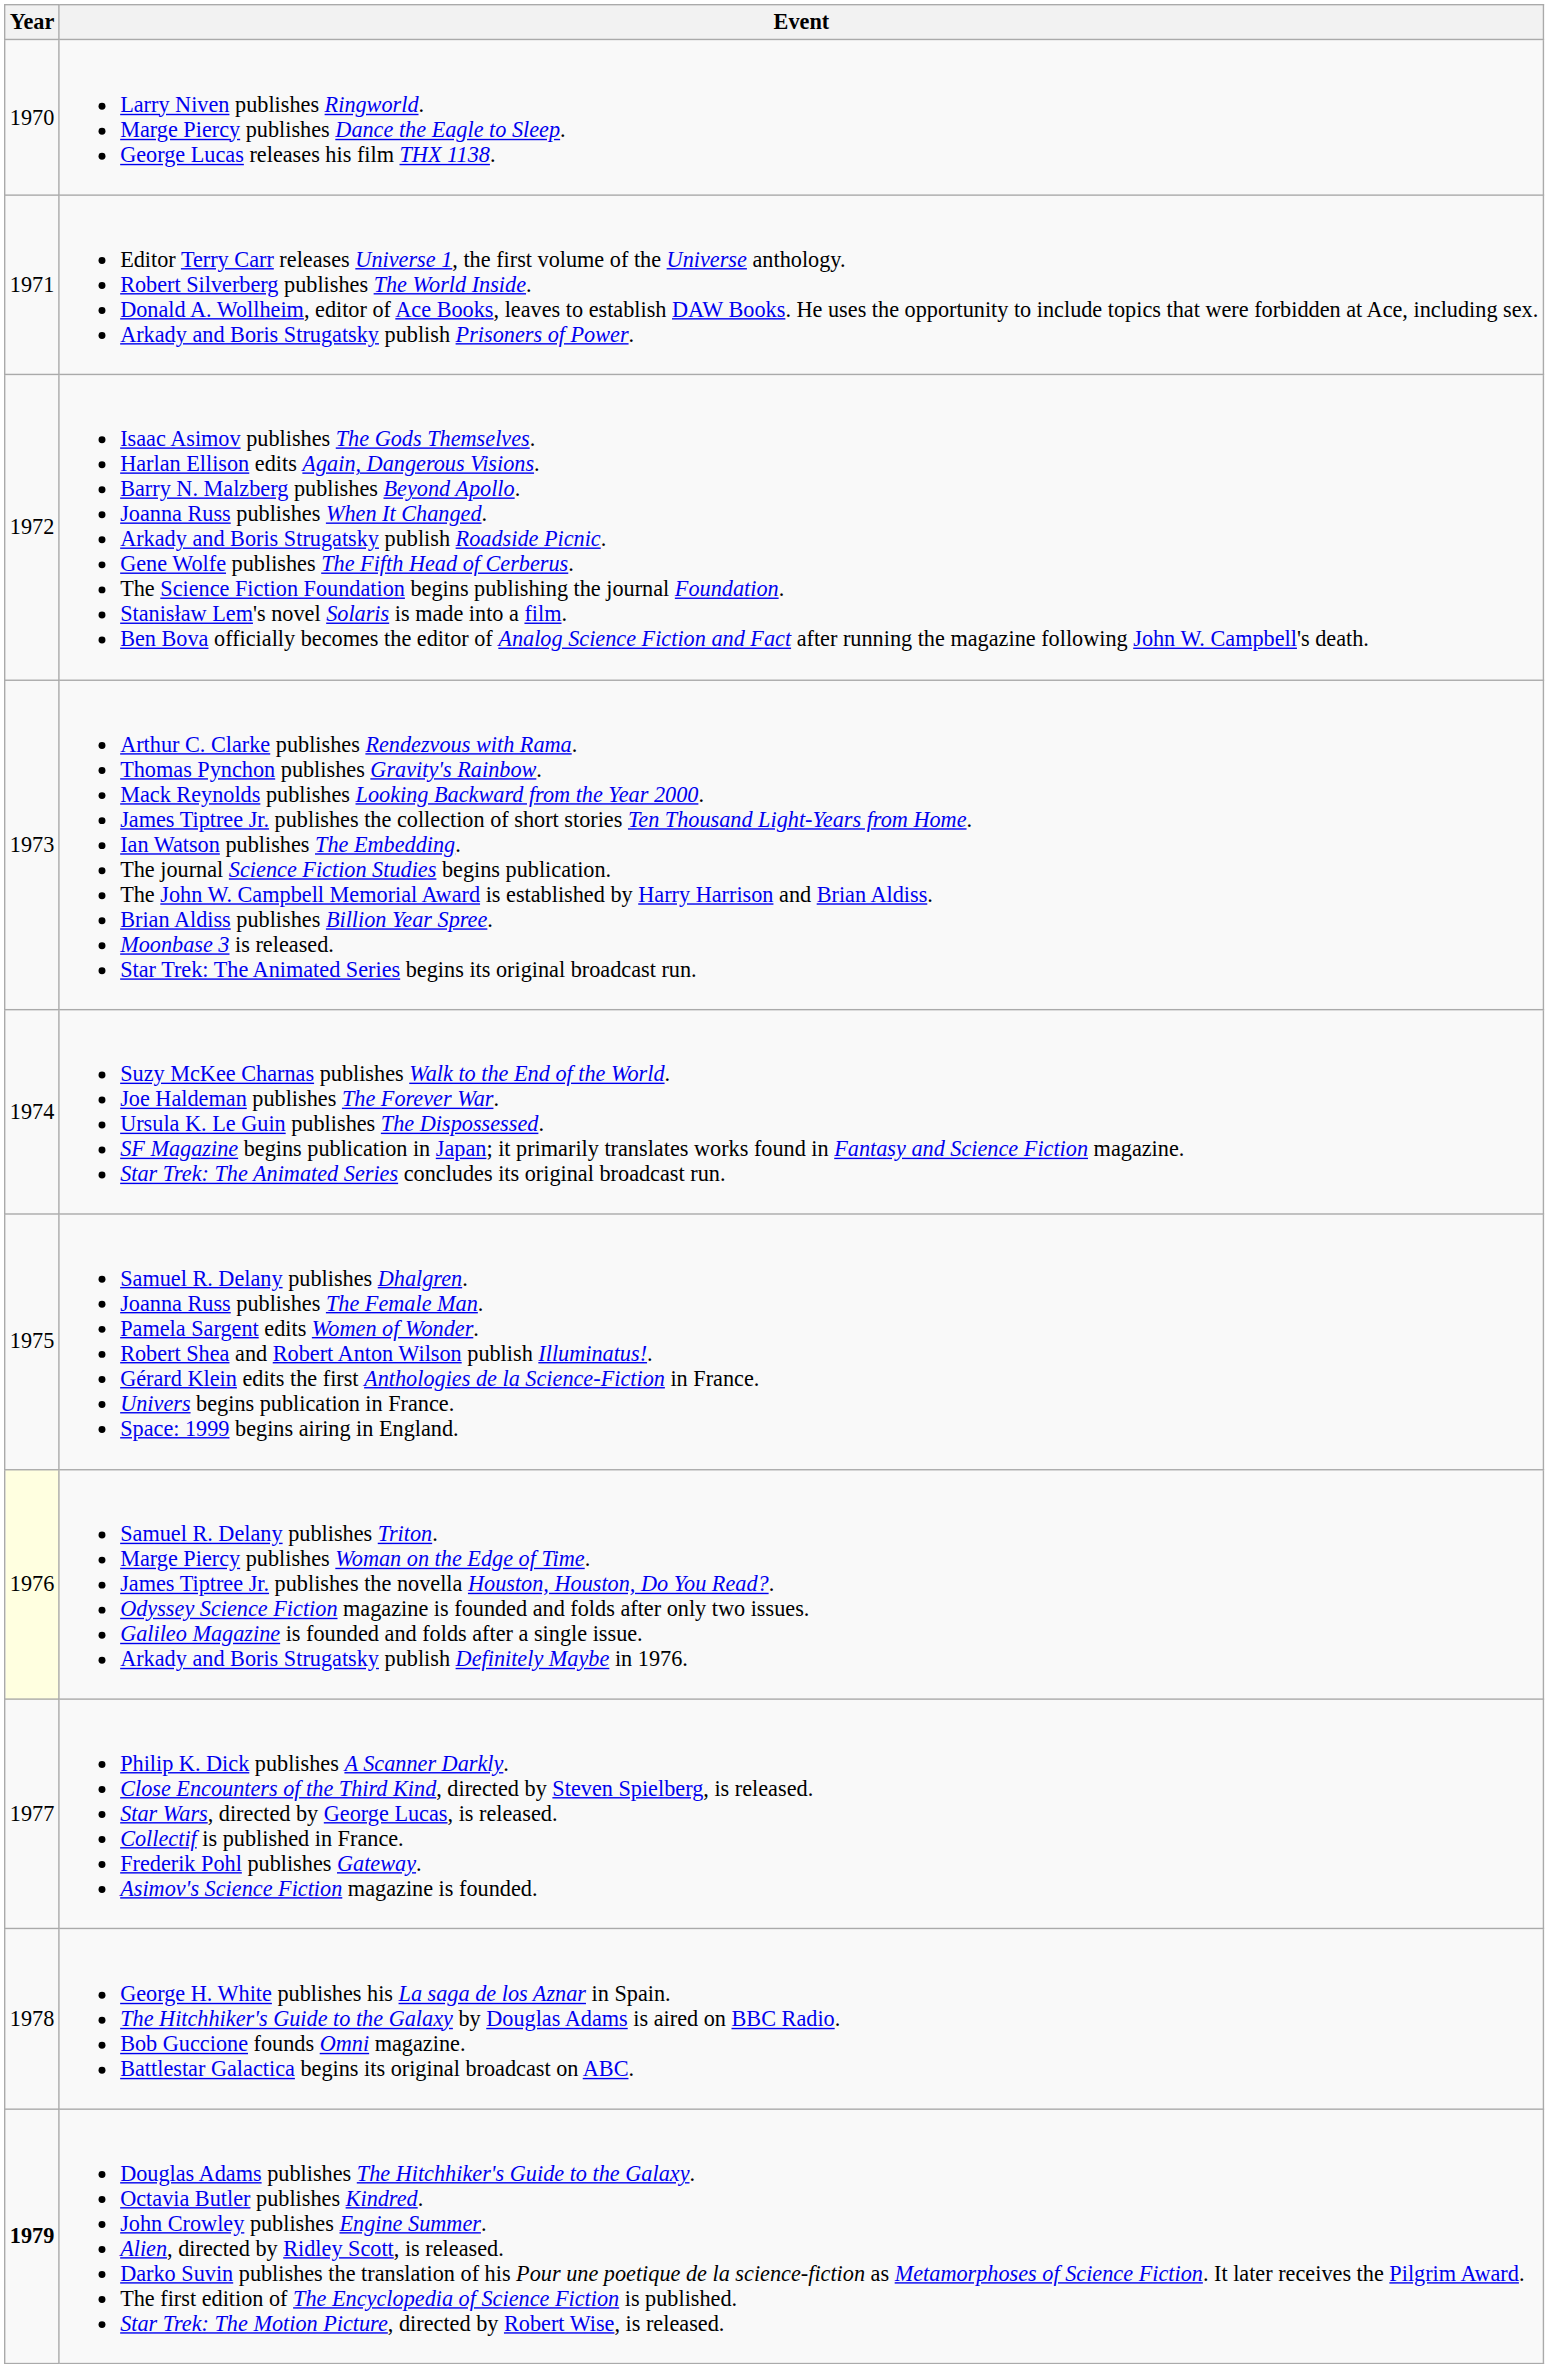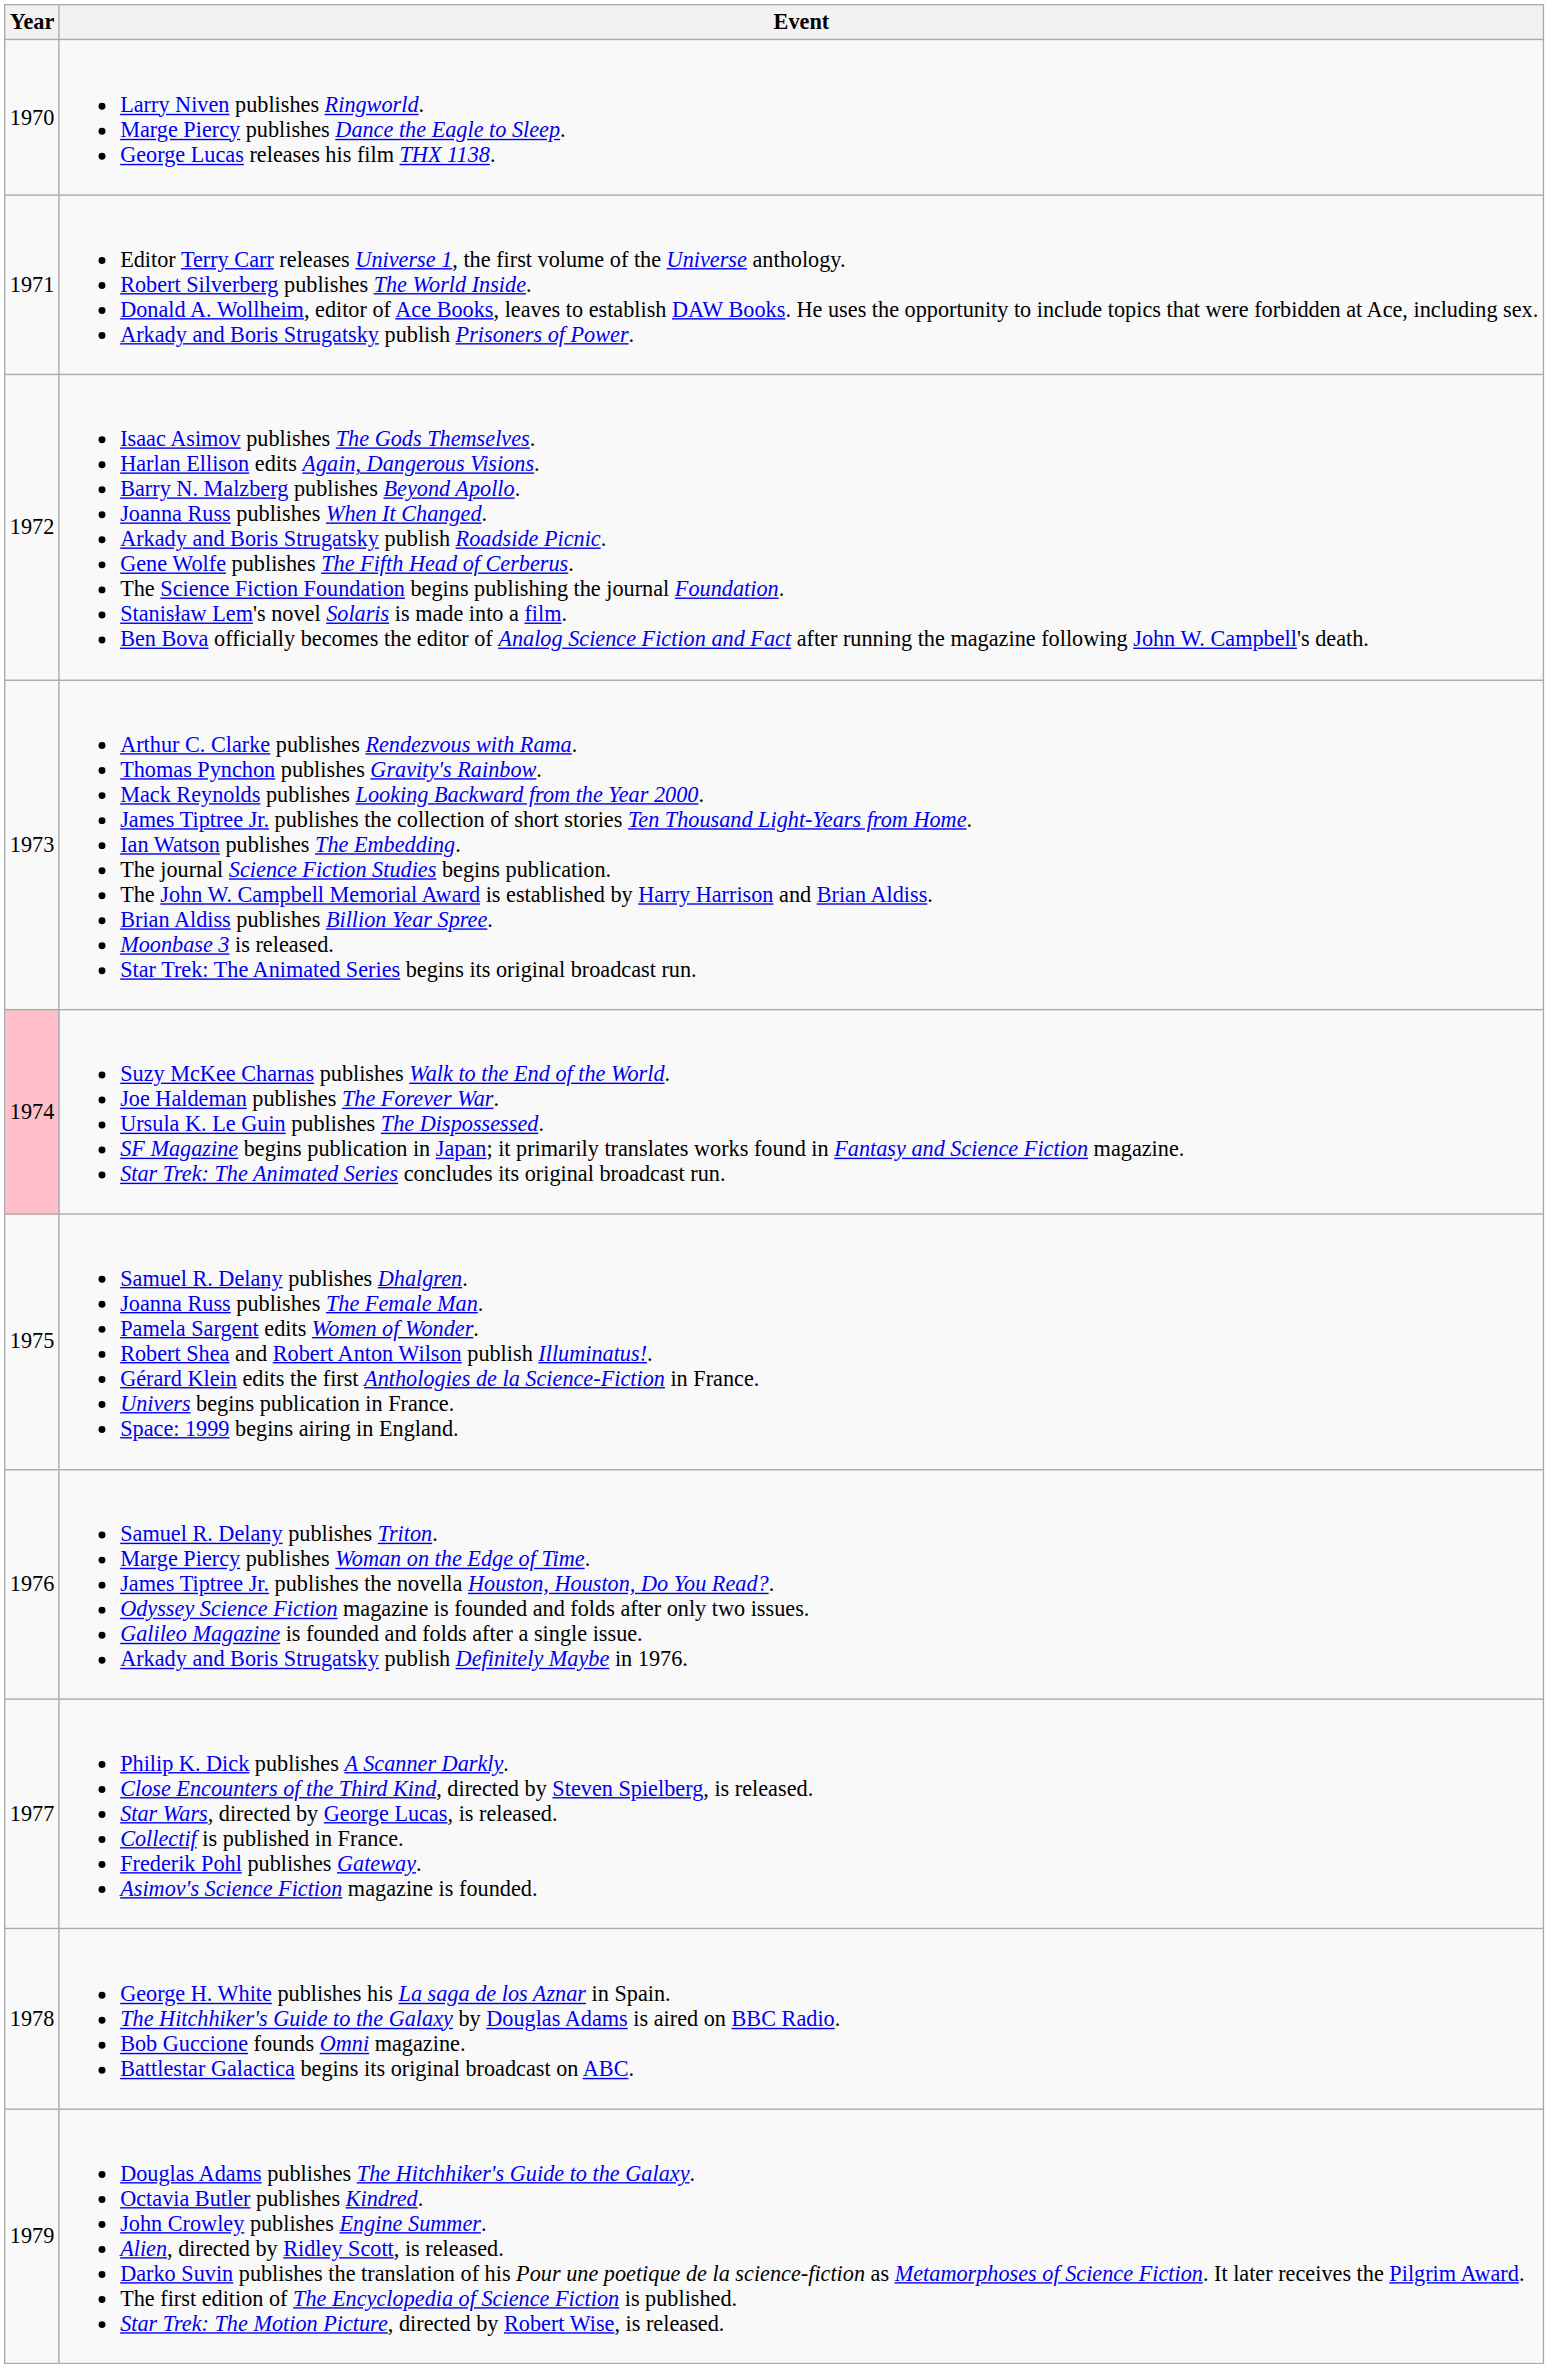row 6 | Year: no background -> pink background
row 8 | Year: lightyellow background -> no background
row 11 | Year: bold -> normal
